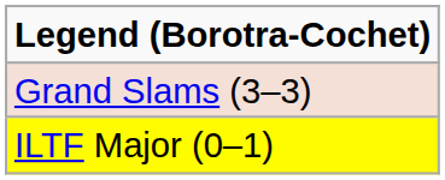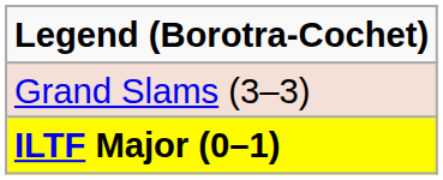row 3 | column 1: normal -> bold
